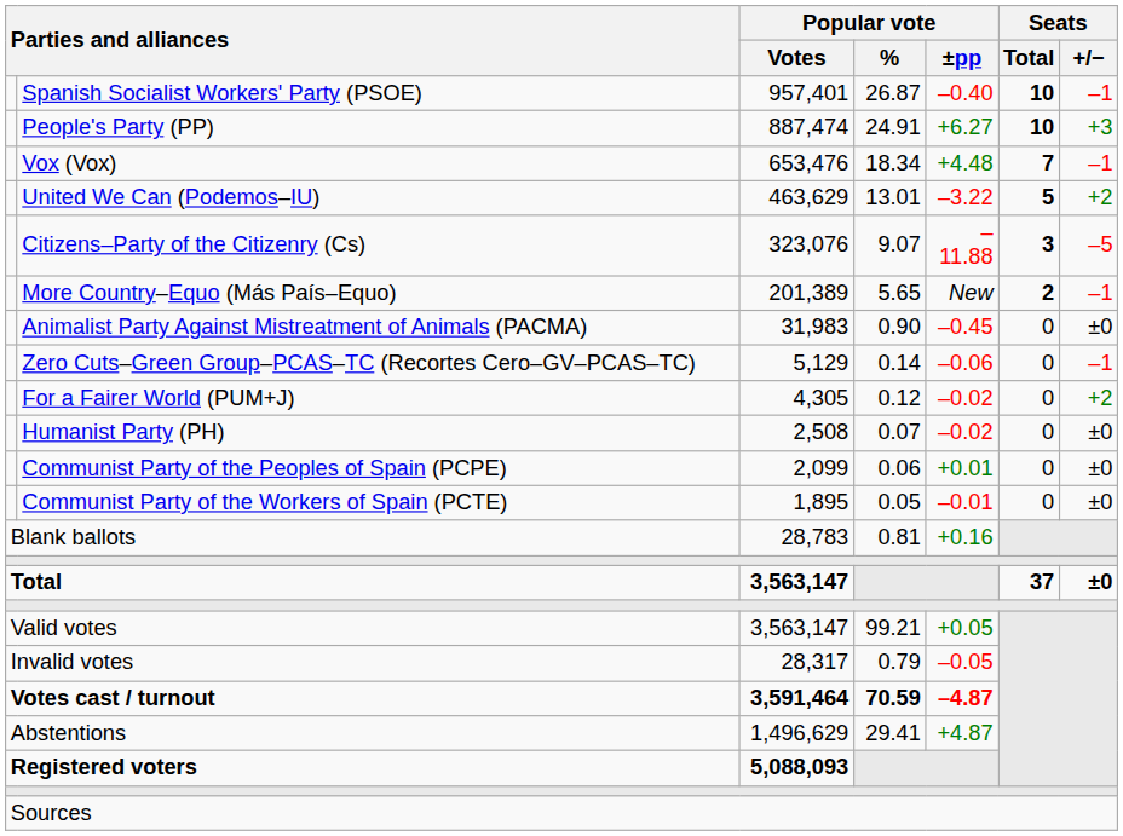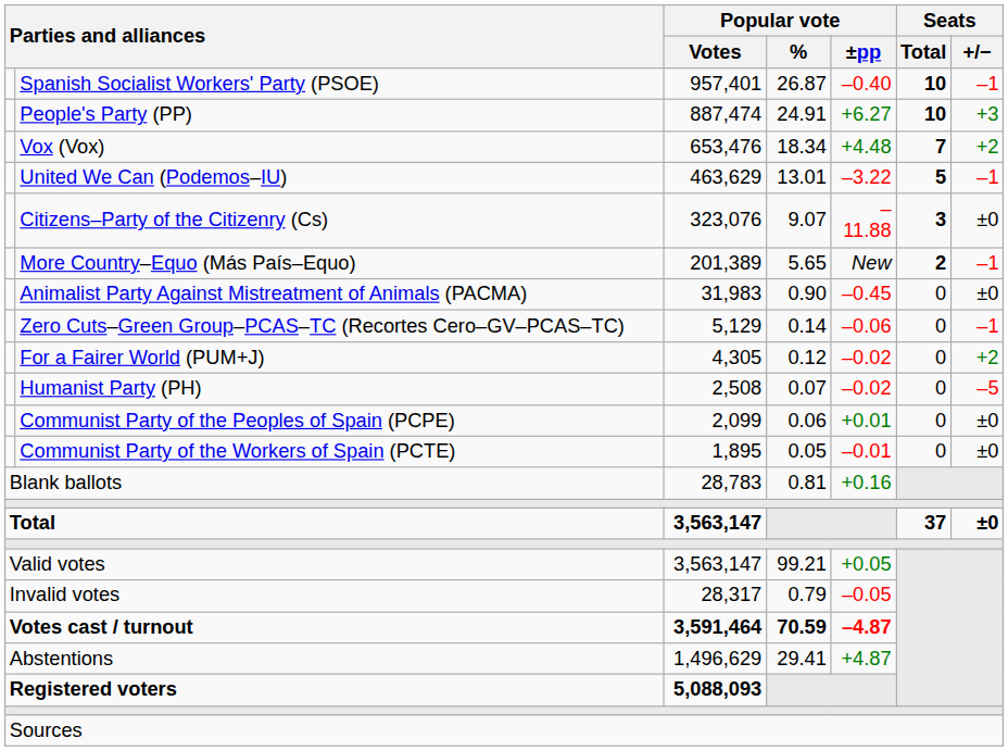Vox (Vox) | Seats / +/−: –1 -> +2
United We Can (Podemos–IU) | Seats / +/−: +2 -> –1
Citizens–Party of the Citizenry (Cs) | Seats / +/−: –5 -> ±0
Humanist Party (PH) | Seats / +/−: ±0 -> –5
